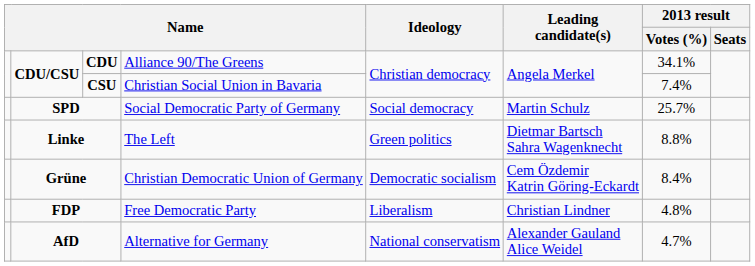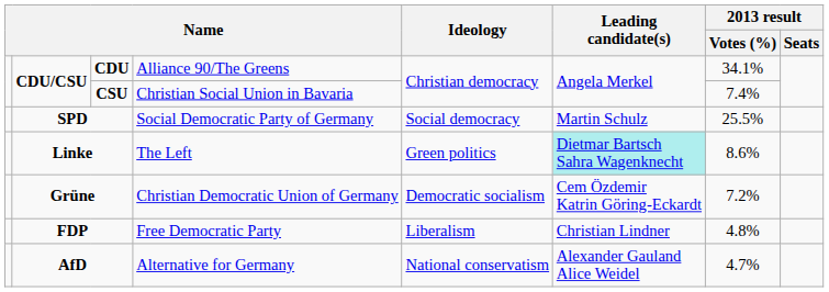SPD | 2013 result / Votes (%): 25.7% -> 25.5%
Linke | Leading candidate(s): no background -> paleturquoise background
Linke | 2013 result / Votes (%): 8.8% -> 8.6%
Grüne | 2013 result / Votes (%): 8.4% -> 7.2%
